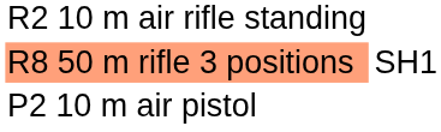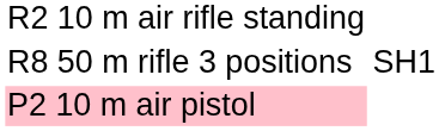R8 50 m rifle 3 positions | column 1: lightsalmon background -> no background
P2 10 m air pistol | column 1: no background -> pink background
